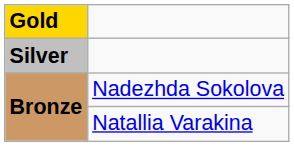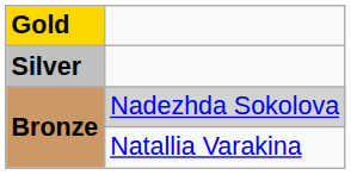Nadezhda Sokolova | column 2: no background -> lightgrey background
